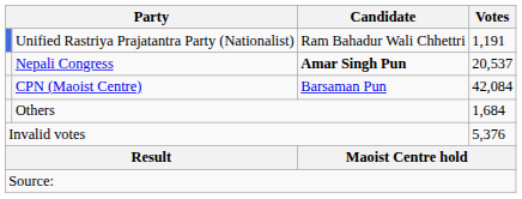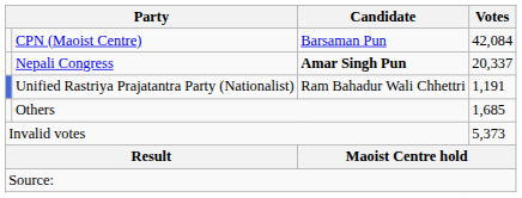rows swapped: CPN (Maoist Centre) <-> Unified Rastriya Prajatantra Party (Nationalist)
Nepali Congress | Votes: 20,537 -> 20,337
Others | Votes: 1,684 -> 1,685
Invalid votes | Votes: 5,376 -> 5,373
